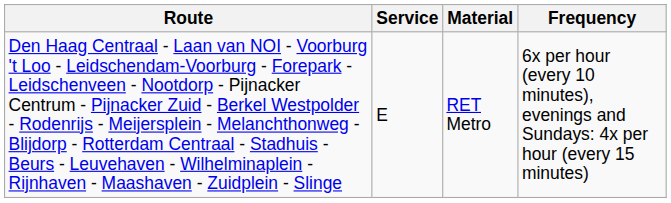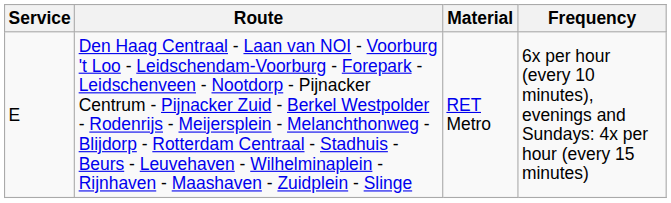columns swapped: Service <-> Route
